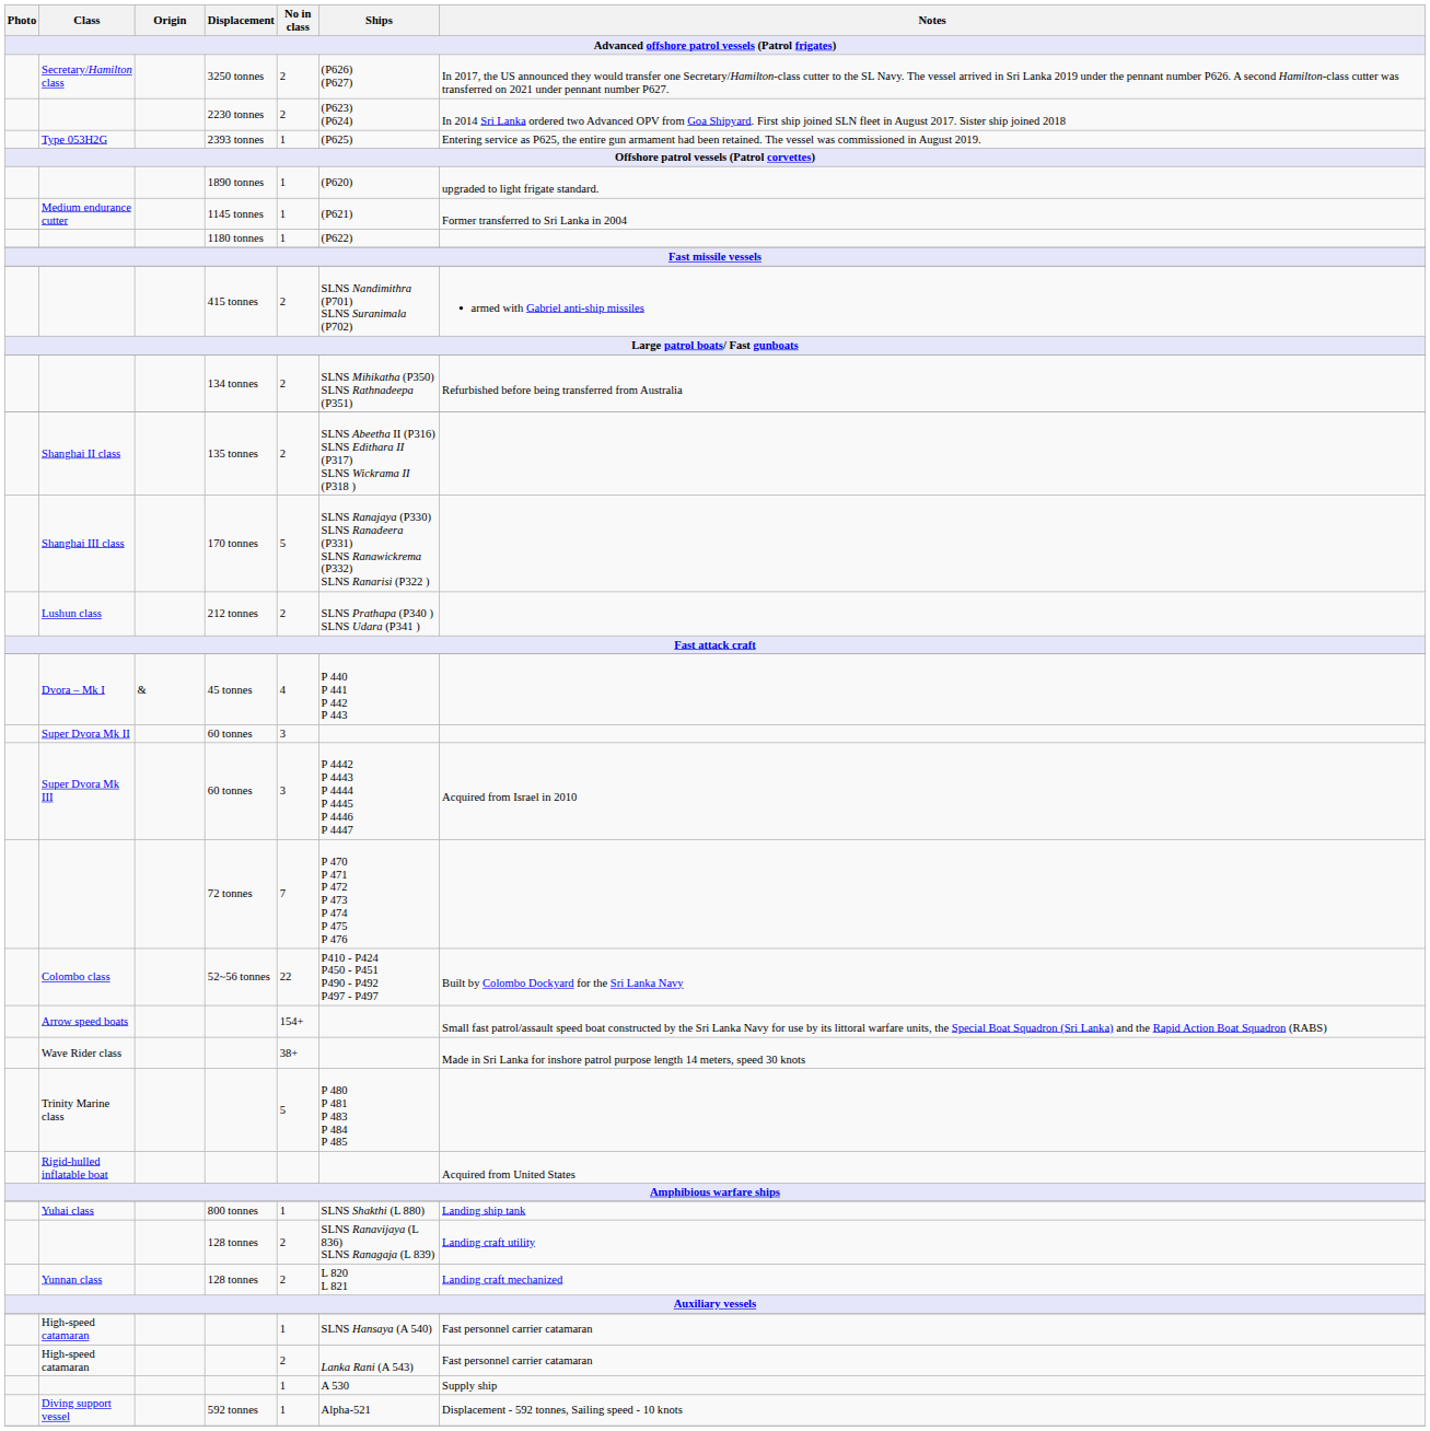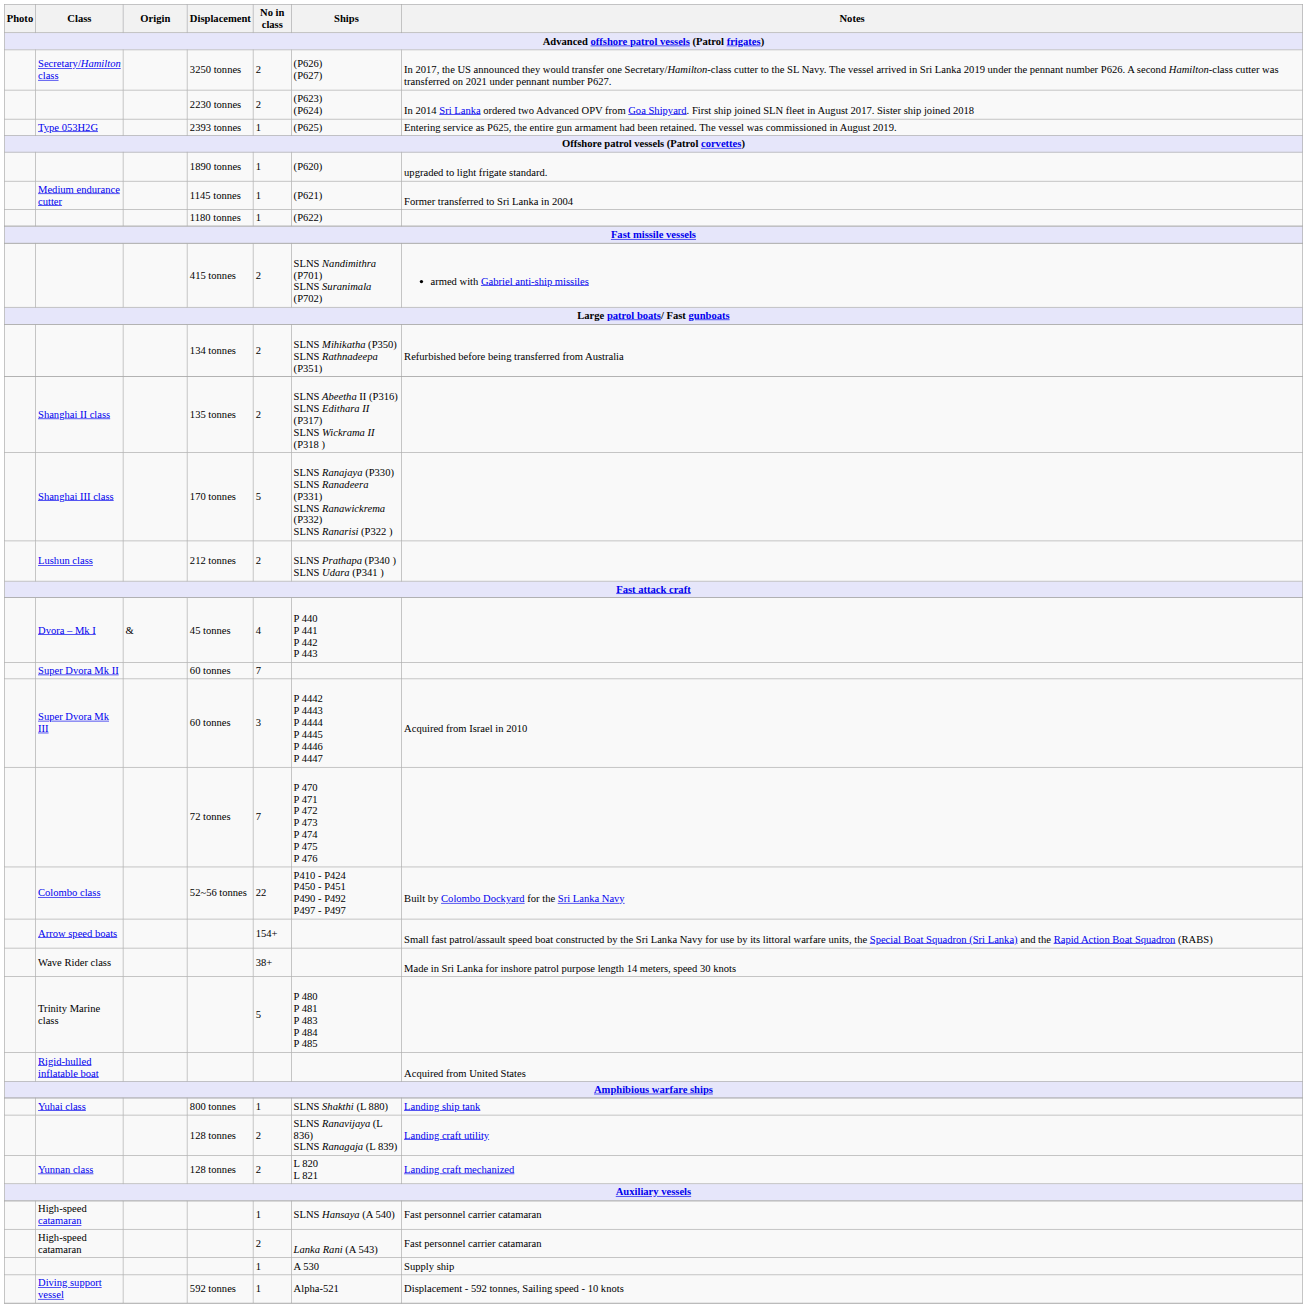Super Dvora Mk II | No in class: 3 -> 7
